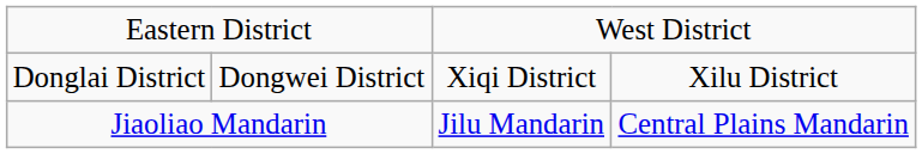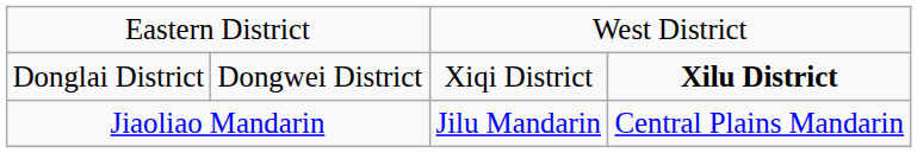Donglai District | column 4: normal -> bold
